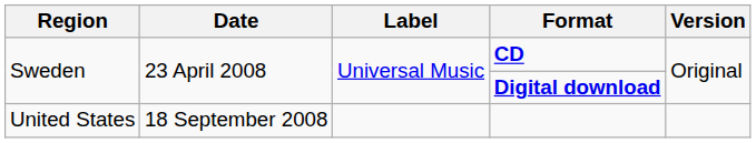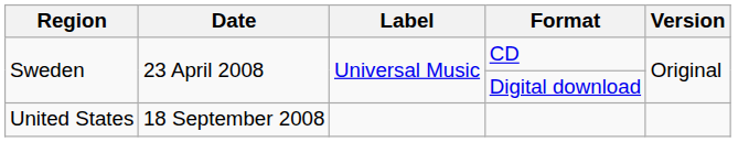CD | Format: bold -> normal
Digital download | Format: bold -> normal
